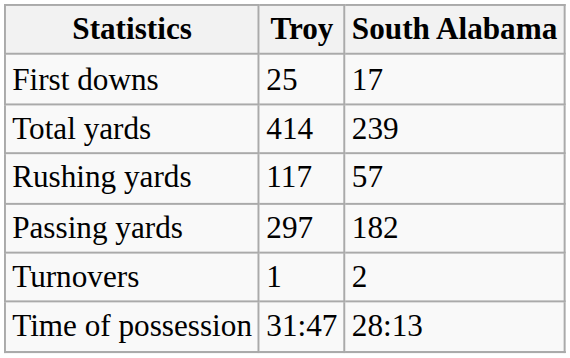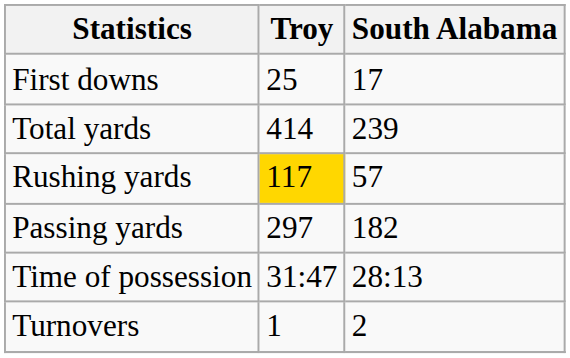Rushing yards | Troy: no background -> gold background
rows swapped: Turnovers <-> Time of possession
